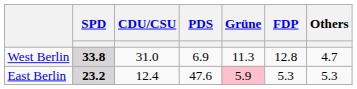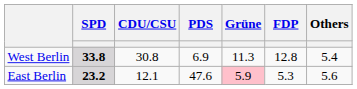West Berlin | CDU/CSU: 31.0 -> 30.8
West Berlin | Others: 4.7 -> 5.4
East Berlin | CDU/CSU: 12.4 -> 12.1
East Berlin | Others: 5.3 -> 5.6
